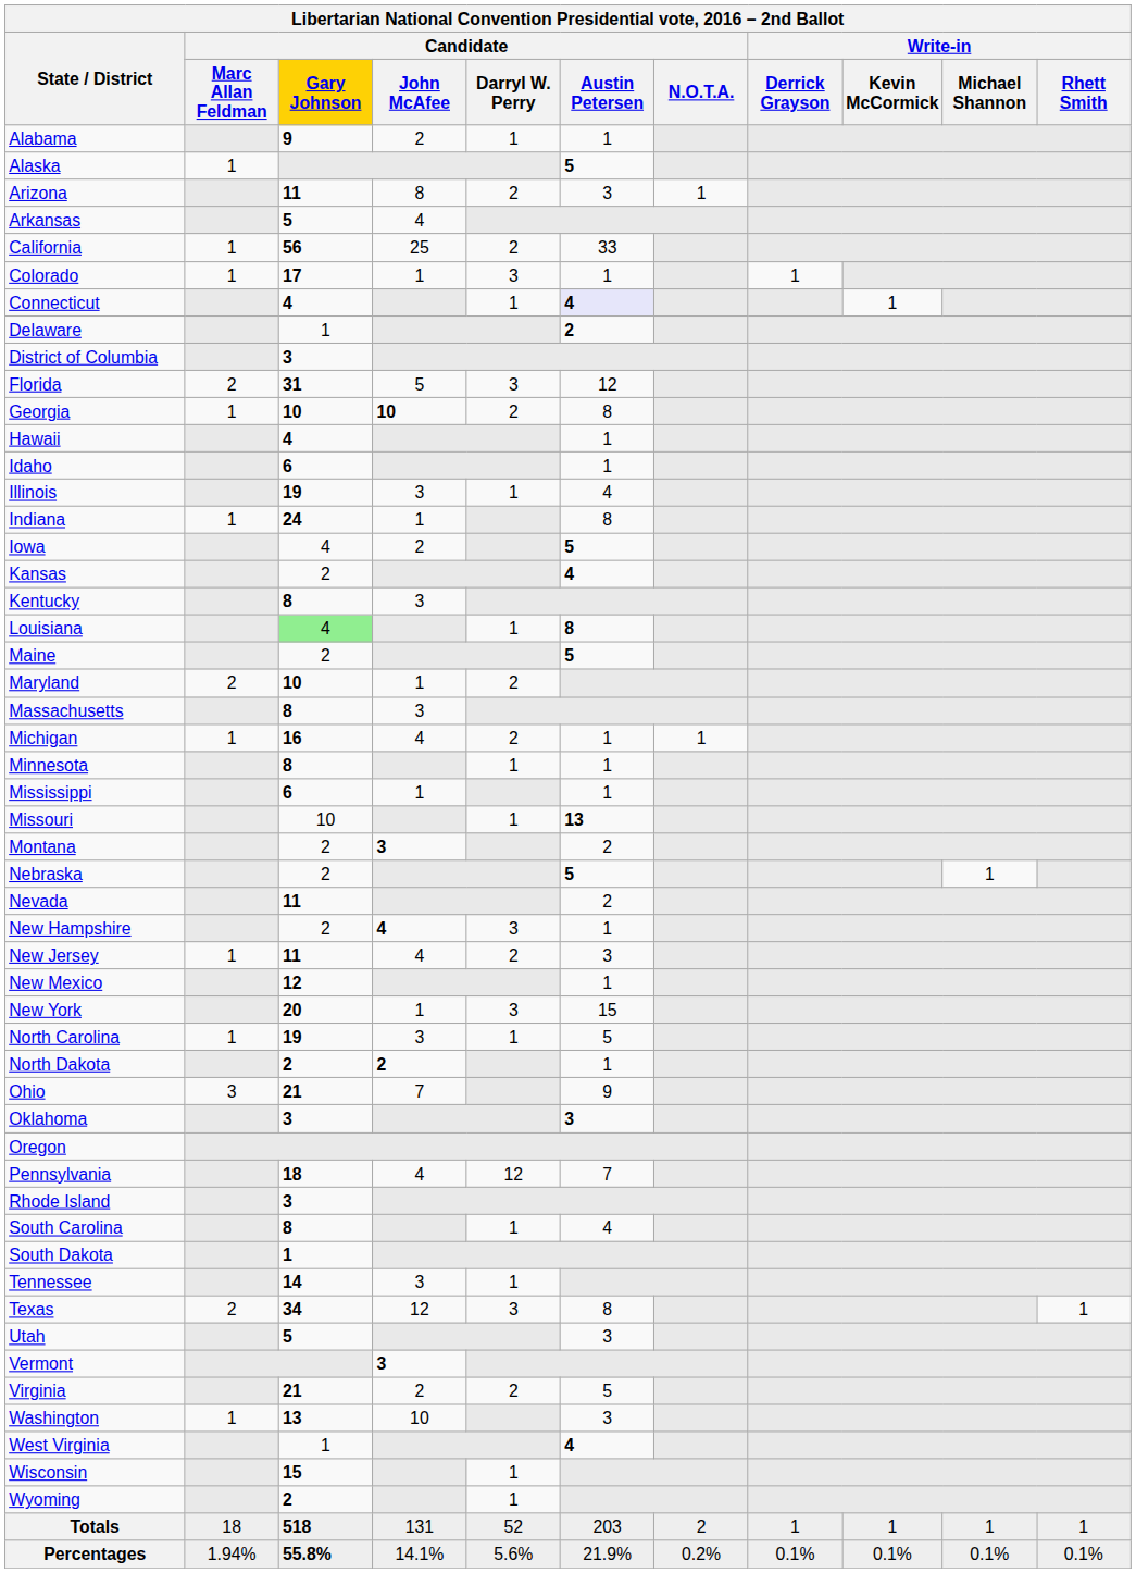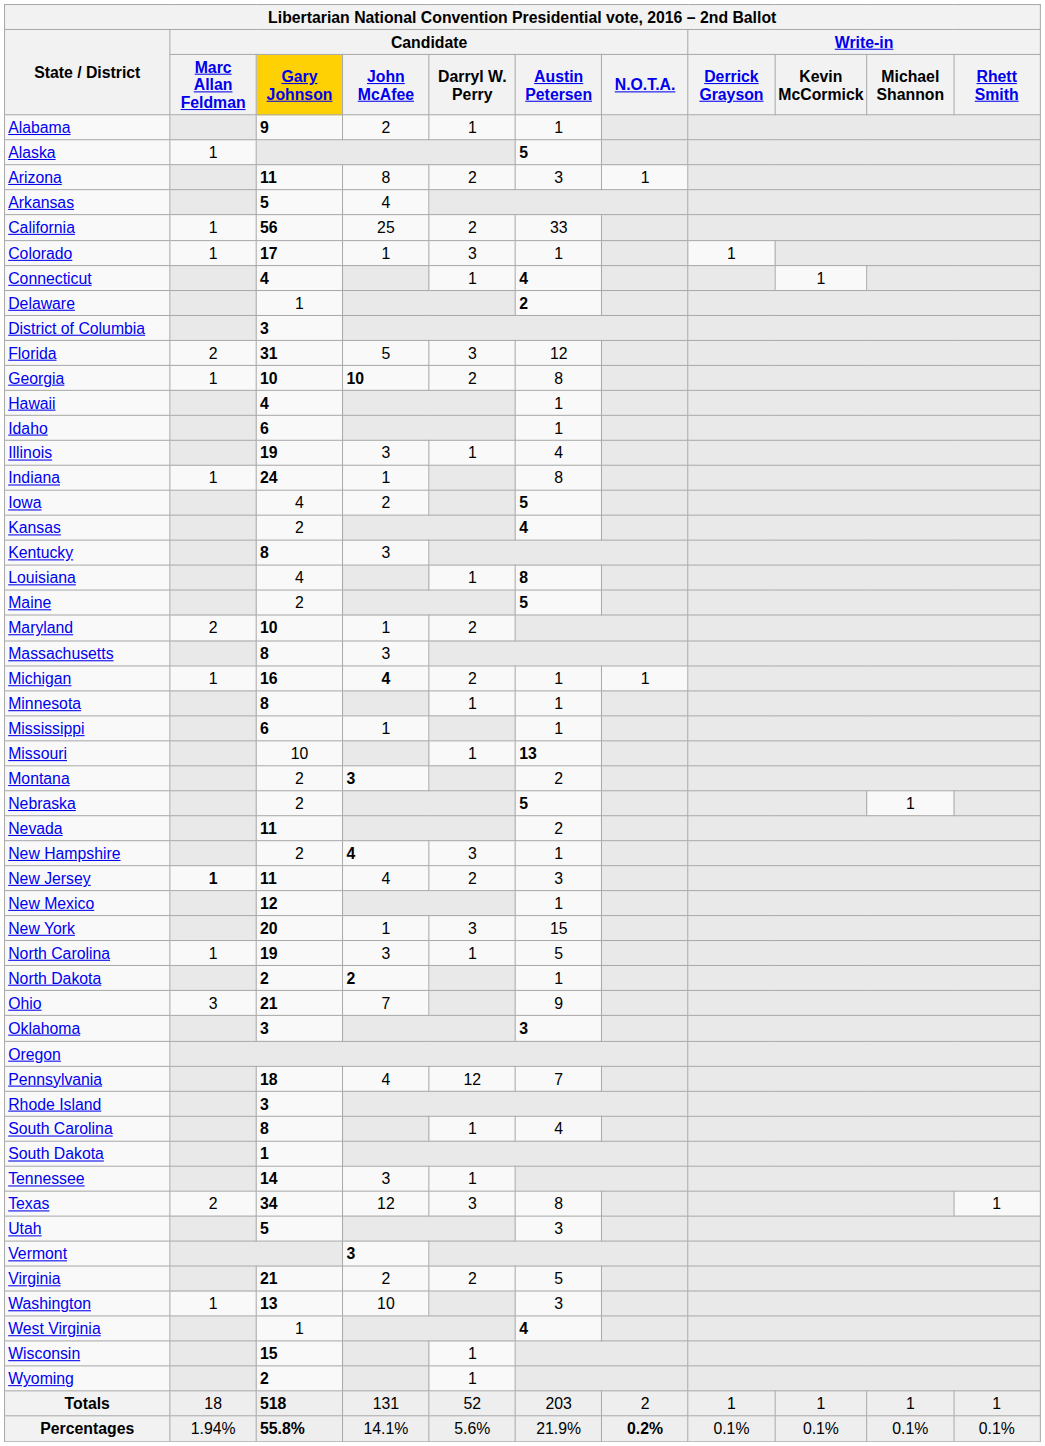Connecticut | Candidate / Austin Petersen: lavender background -> no background
Louisiana | Candidate / Gary Johnson: lightgreen background -> no background
Michigan | Candidate / John McAfee: normal -> bold
New Jersey | Candidate / Marc Allan Feldman: normal -> bold
Percentages | Candidate / N.O.T.A.: normal -> bold
